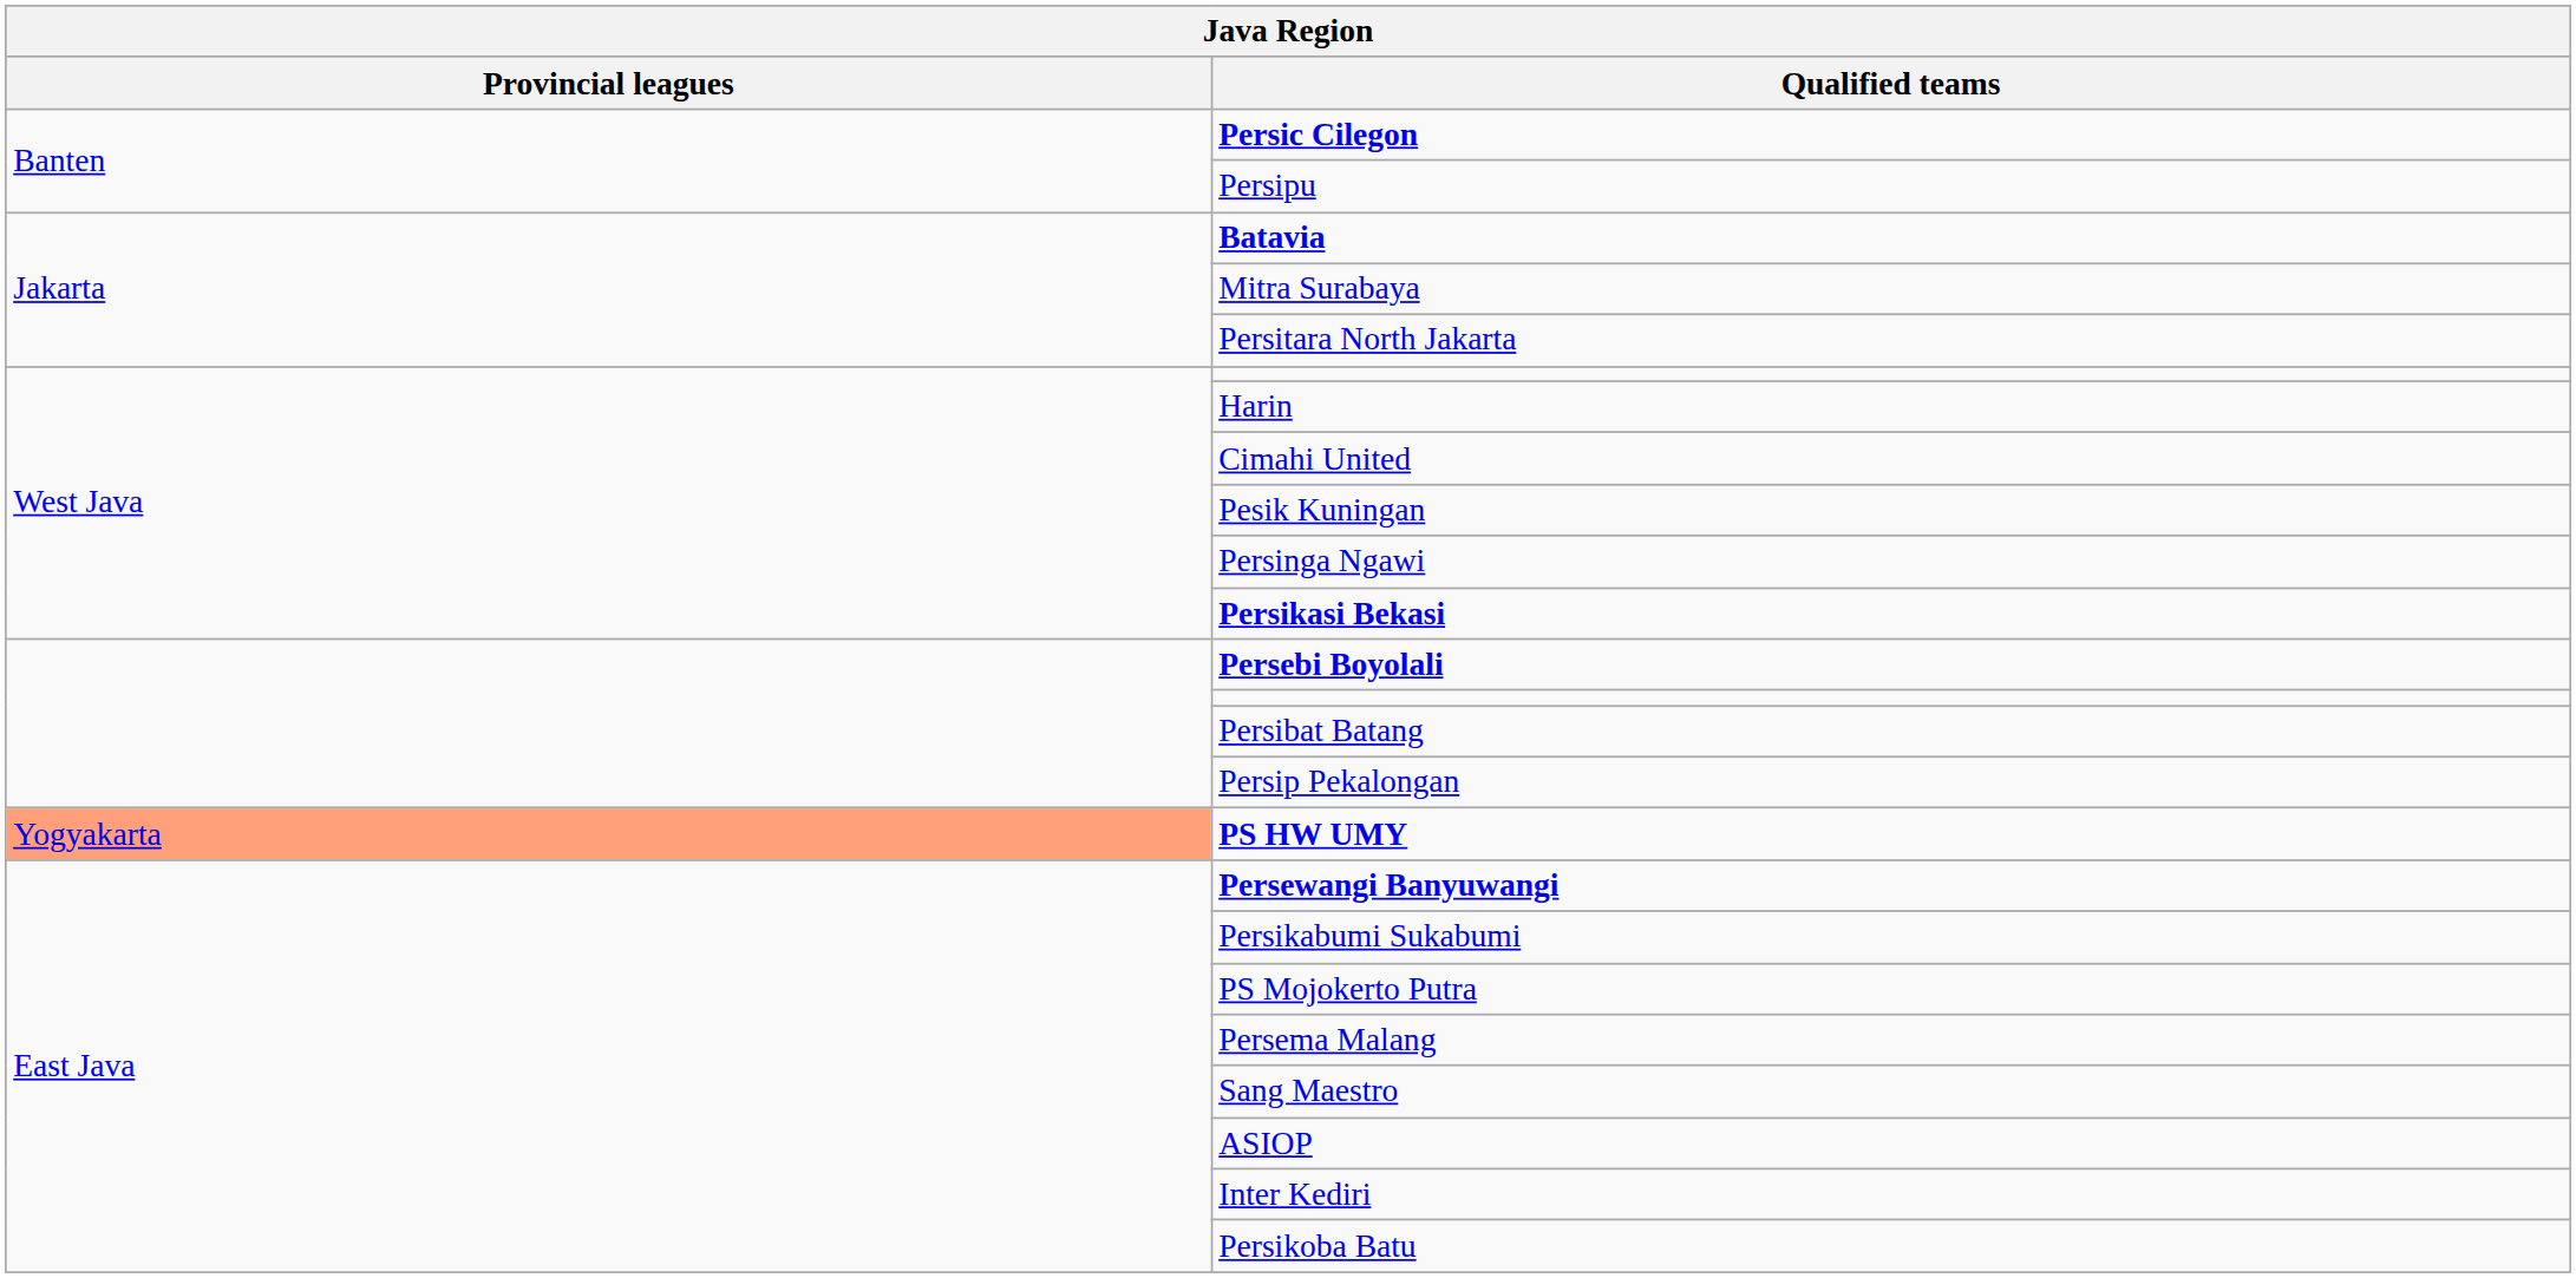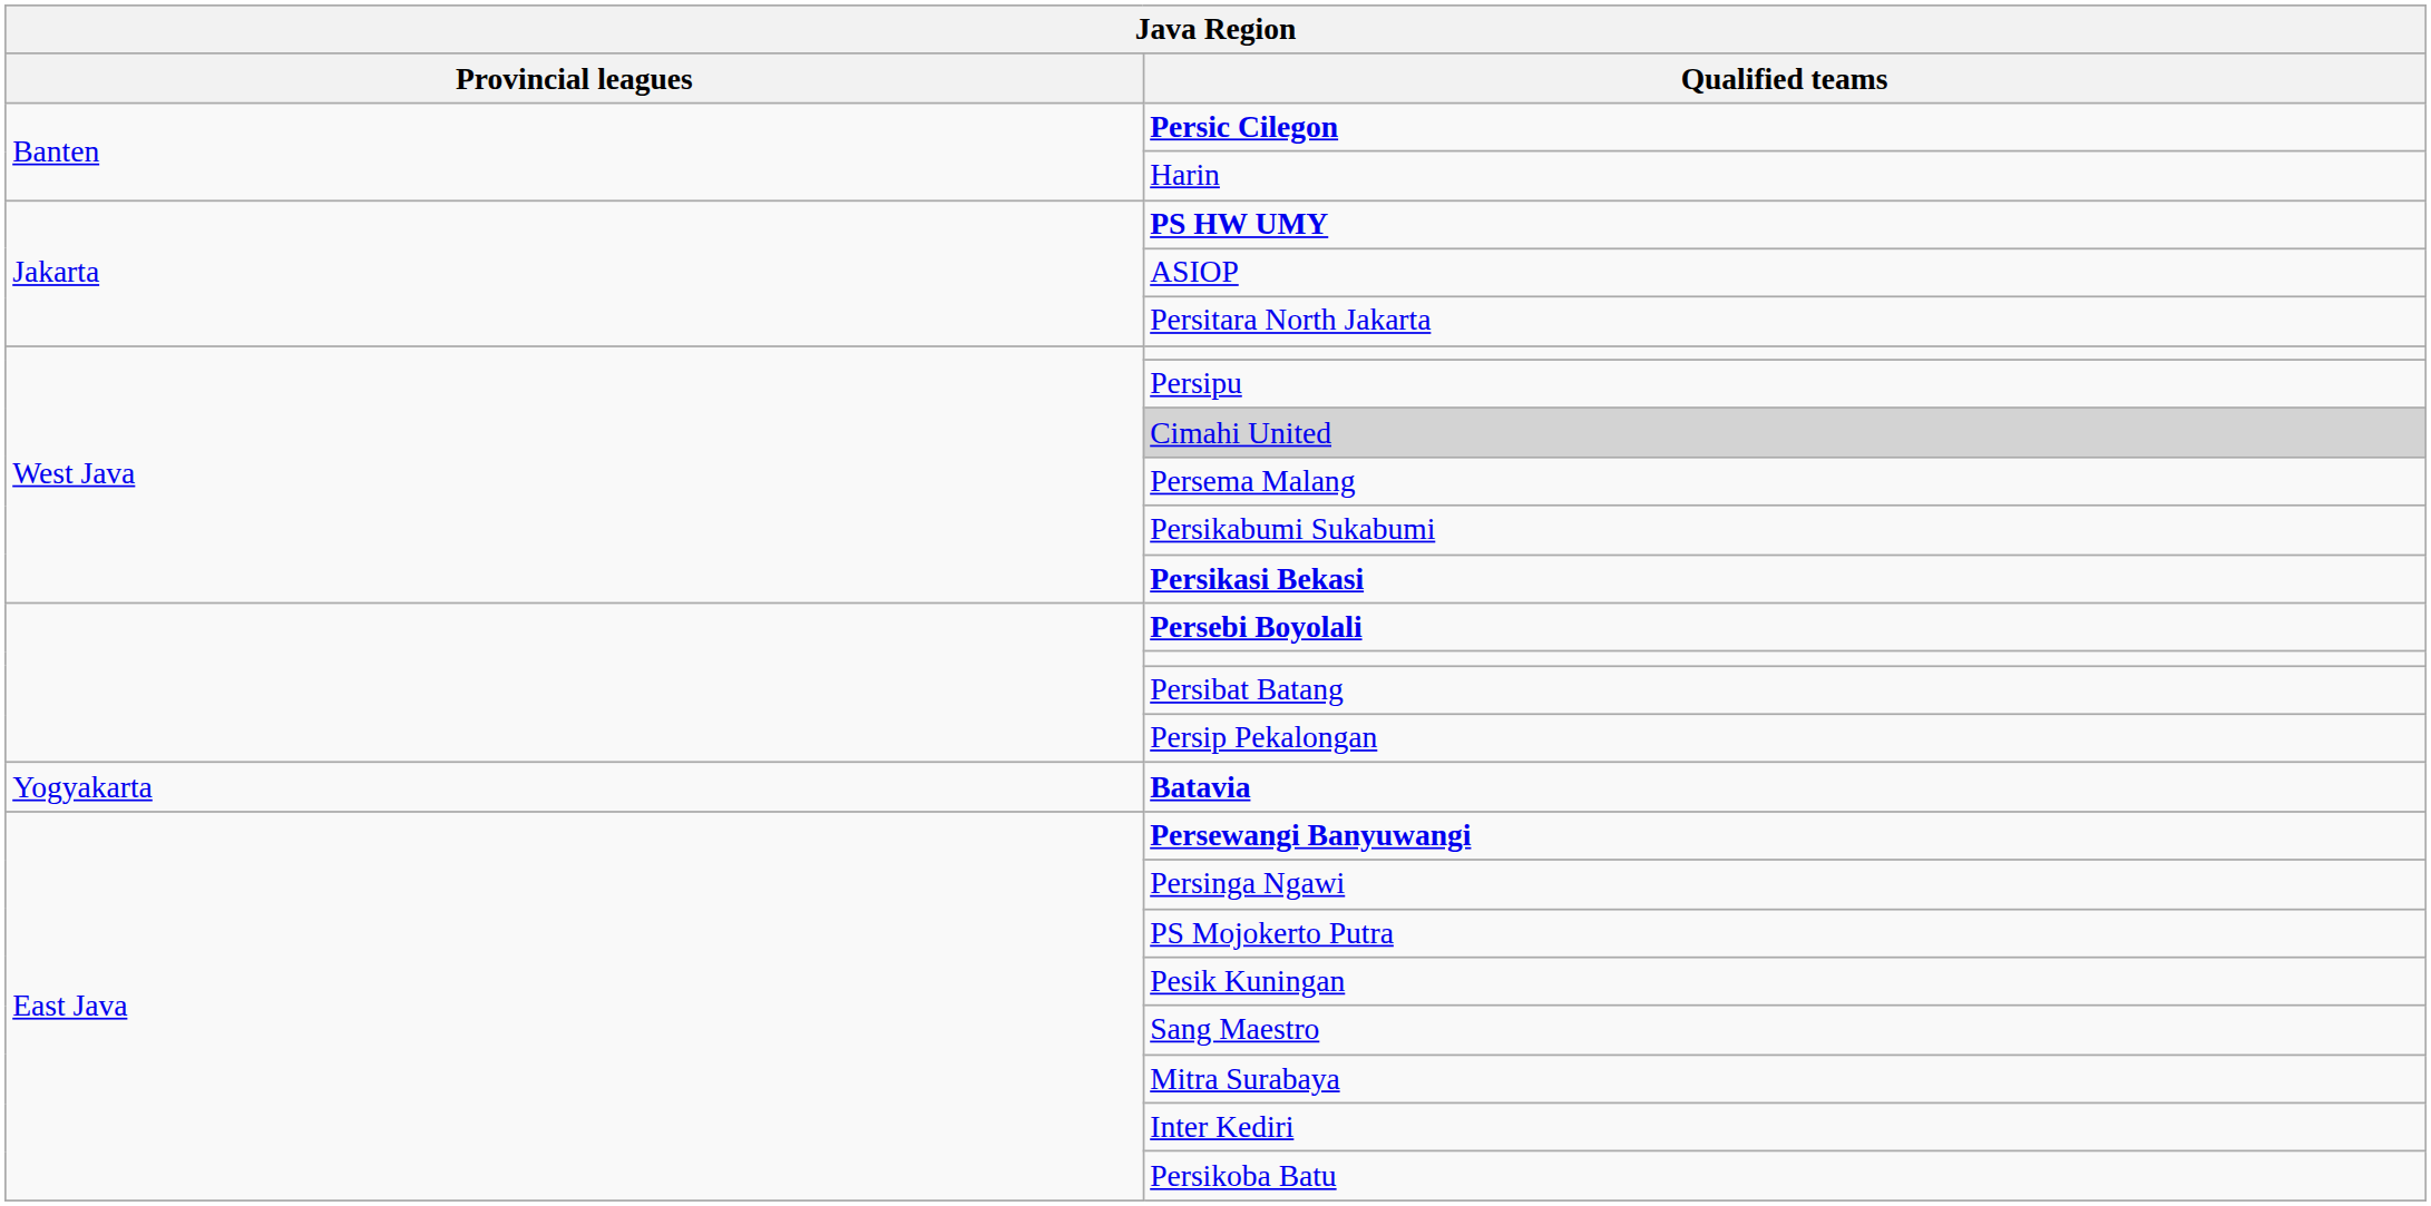row 4 | Qualified teams: Persipu -> Harin
row 5 | Qualified teams: Batavia -> PS HW UMY
row 6 | Qualified teams: Mitra Surabaya -> ASIOP
row 9 | Qualified teams: Harin -> Persipu
row 10 | Qualified teams: no background -> lightgrey background
row 11 | Qualified teams: Pesik Kuningan -> Persema Malang
row 12 | Qualified teams: Persinga Ngawi -> Persikabumi Sukabumi
row 18 | Provincial leagues: lightsalmon background -> no background
row 18 | Qualified teams: PS HW UMY -> Batavia
row 20 | Qualified teams: Persikabumi Sukabumi -> Persinga Ngawi
row 22 | Qualified teams: Persema Malang -> Pesik Kuningan
row 24 | Qualified teams: ASIOP -> Mitra Surabaya
